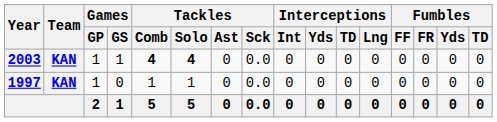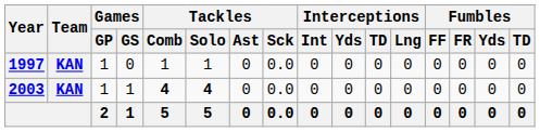rows swapped: 1997 <-> 2003
